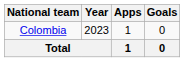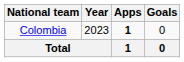Colombia | Apps: normal -> bold
